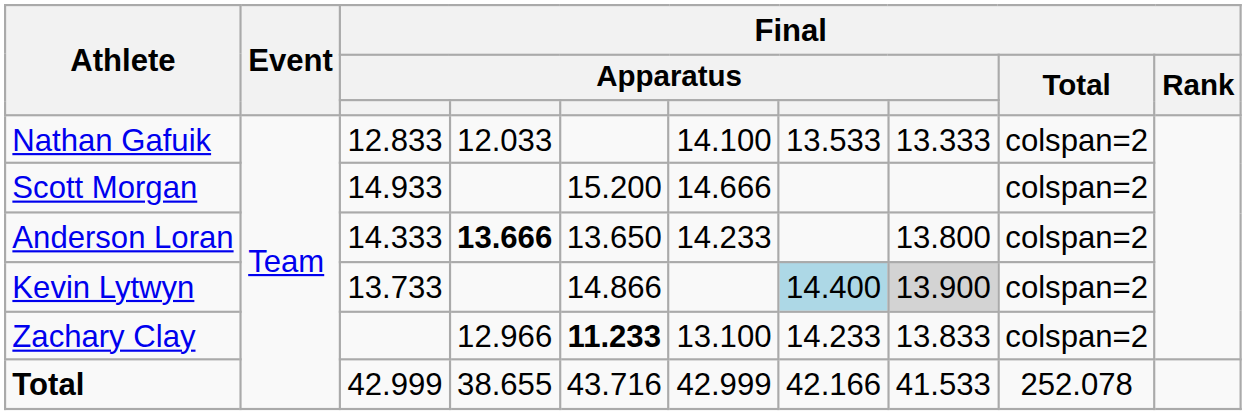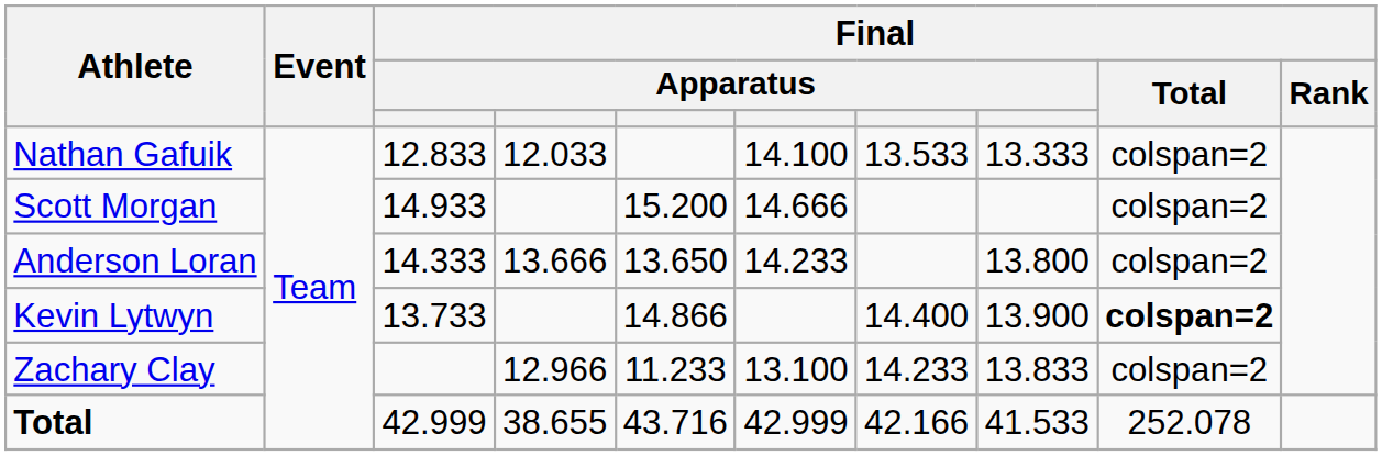Anderson Loran | column 4: bold -> normal
Kevin Lytwyn | column 7: lightblue background -> no background
Kevin Lytwyn | column 8: lightgrey background -> no background
Kevin Lytwyn | Final / Total: normal -> bold
Zachary Clay | column 5: bold -> normal
